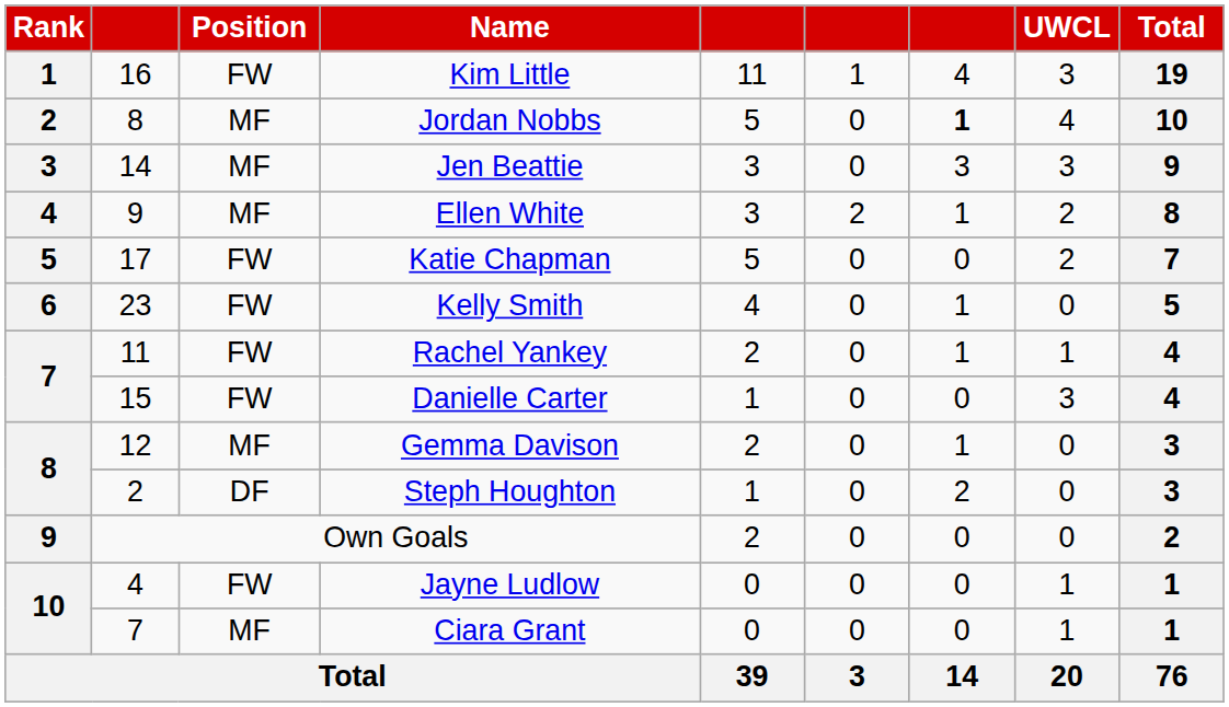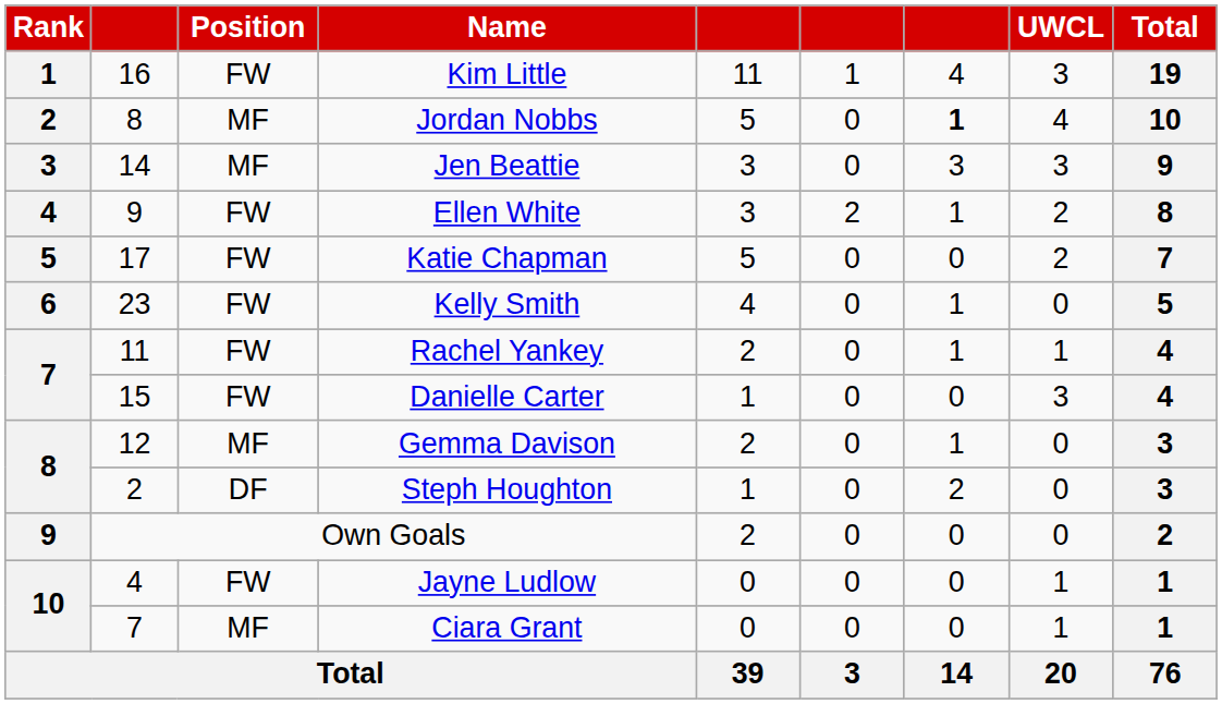Ellen White | Position: MF -> FW
